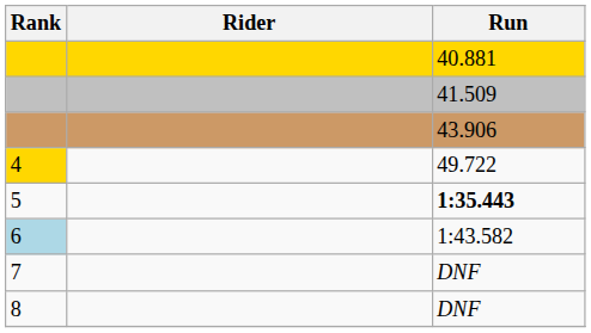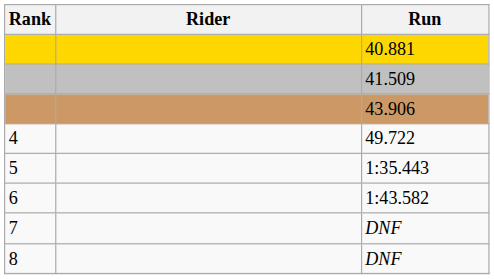49.722 | Rank: gold background -> no background
1:35.443 | Run: bold -> normal
1:43.582 | Rank: lightblue background -> no background
